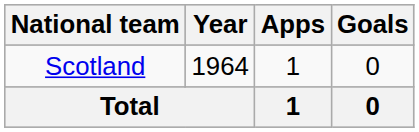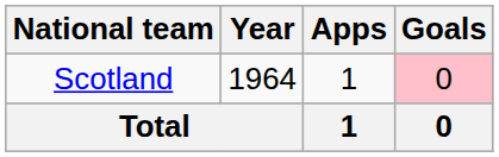Scotland | Goals: no background -> pink background
